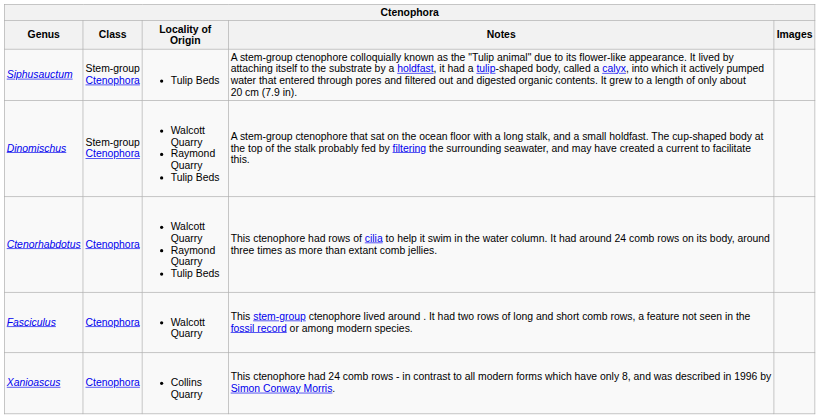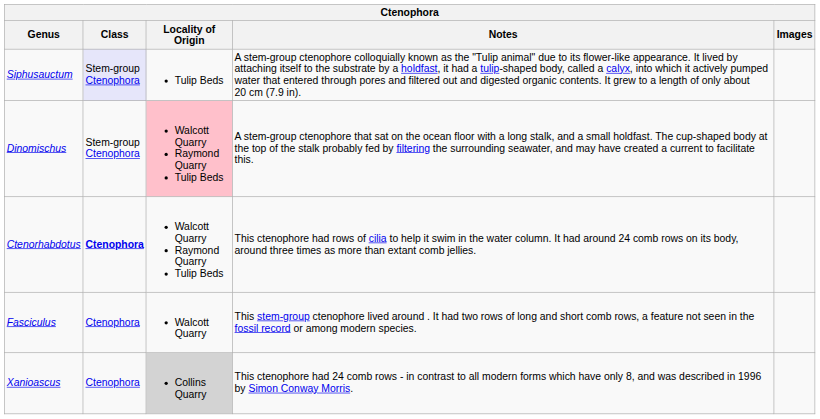Siphusauctum | Class: no background -> lavender background
Dinomischus | Locality of Origin: no background -> pink background
Ctenorhabdotus | Class: normal -> bold
Xanioascus | Locality of Origin: no background -> lightgrey background
